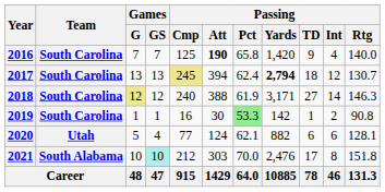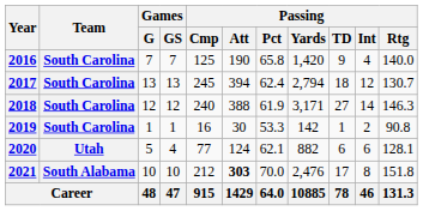2016 | Passing / Att: bold -> normal
2017 | Passing / Cmp: khaki background -> no background
2017 | Passing / Yards: bold -> normal
2018 | Games / G: khaki background -> no background
2019 | Passing / Pct: lightgreen background -> no background
2021 | Games / GS: paleturquoise background -> no background
2021 | Passing / Att: normal -> bold
